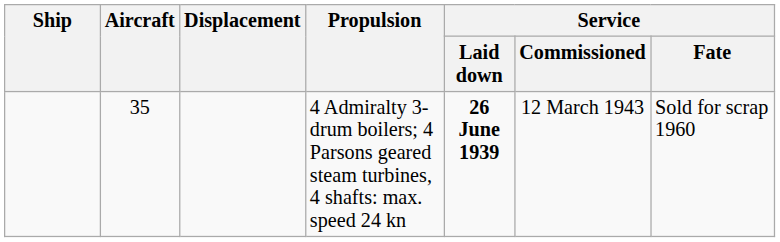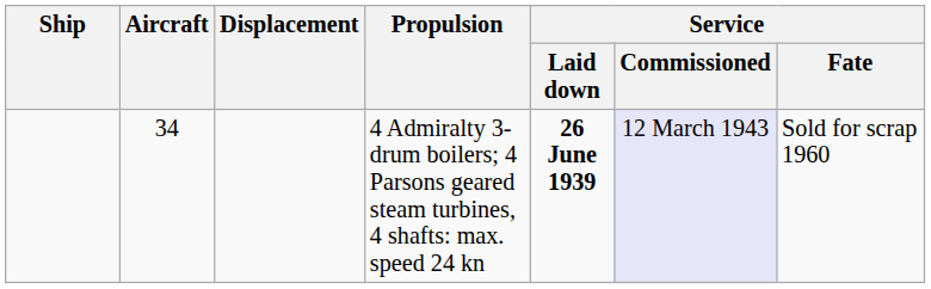row 3 | Aircraft: 35 -> 34
row 3 | Service / Commissioned: no background -> lavender background
